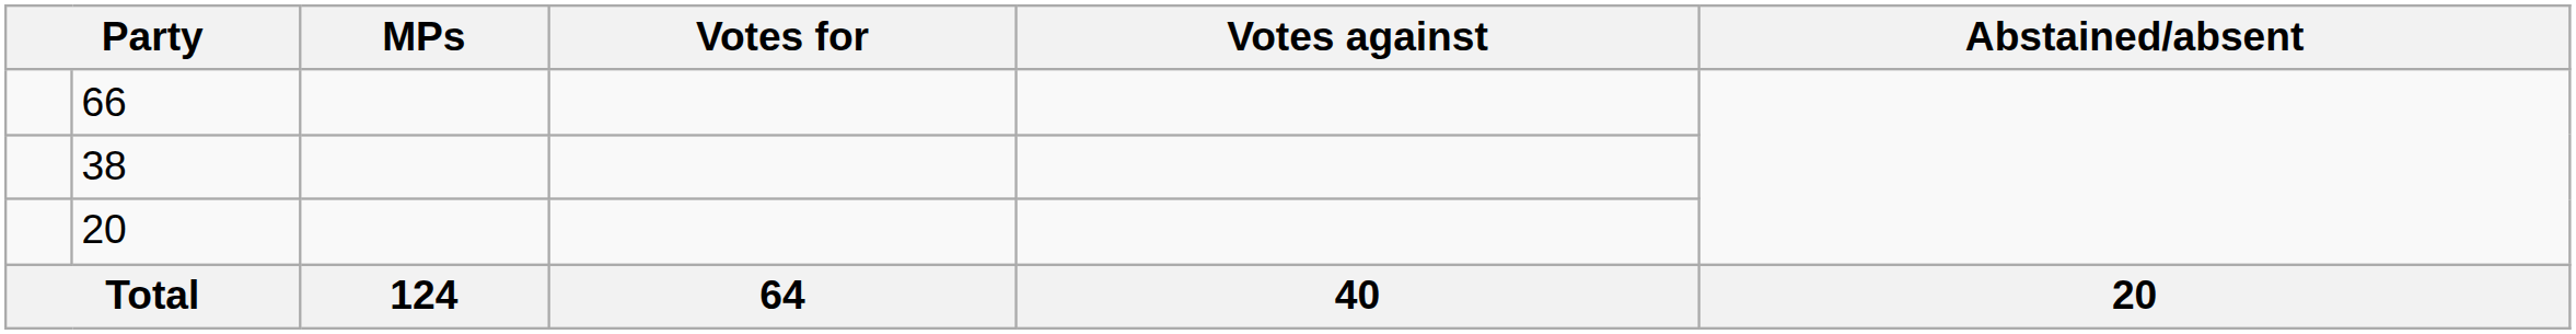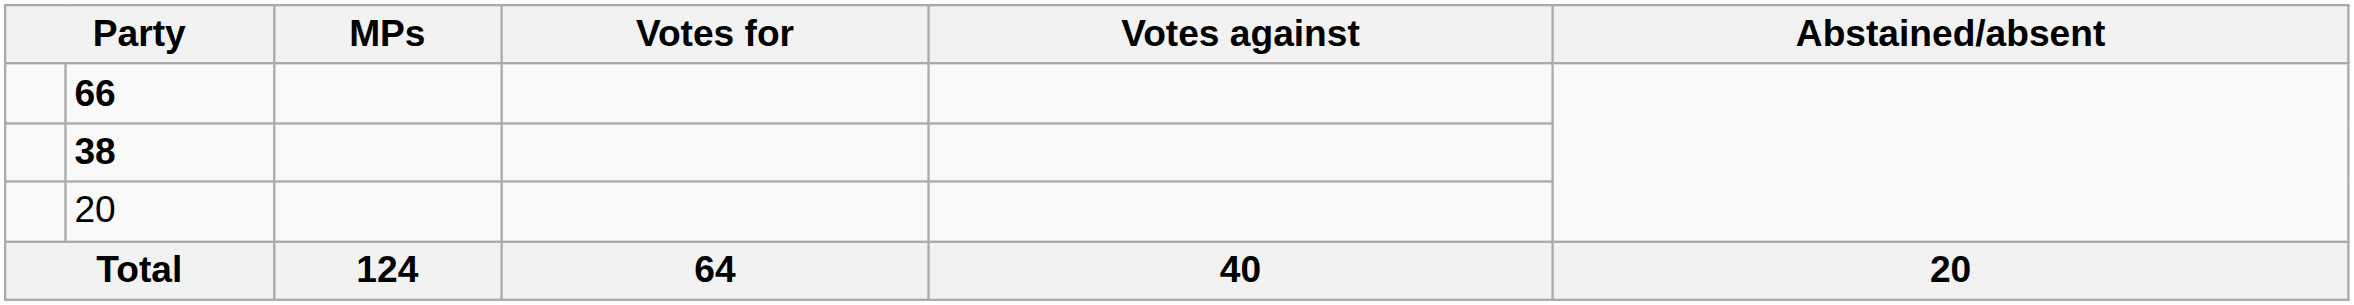66 | column 2: normal -> bold
38 | column 2: normal -> bold
